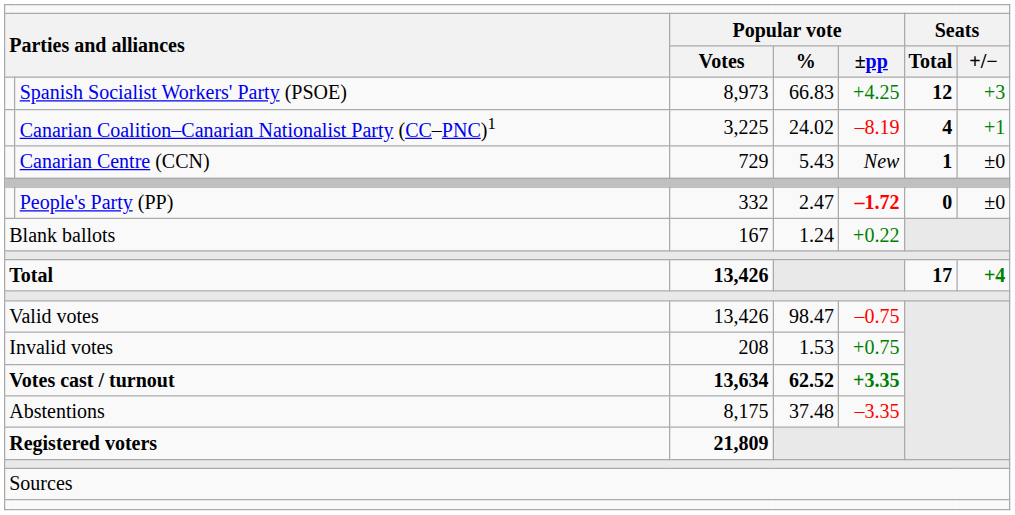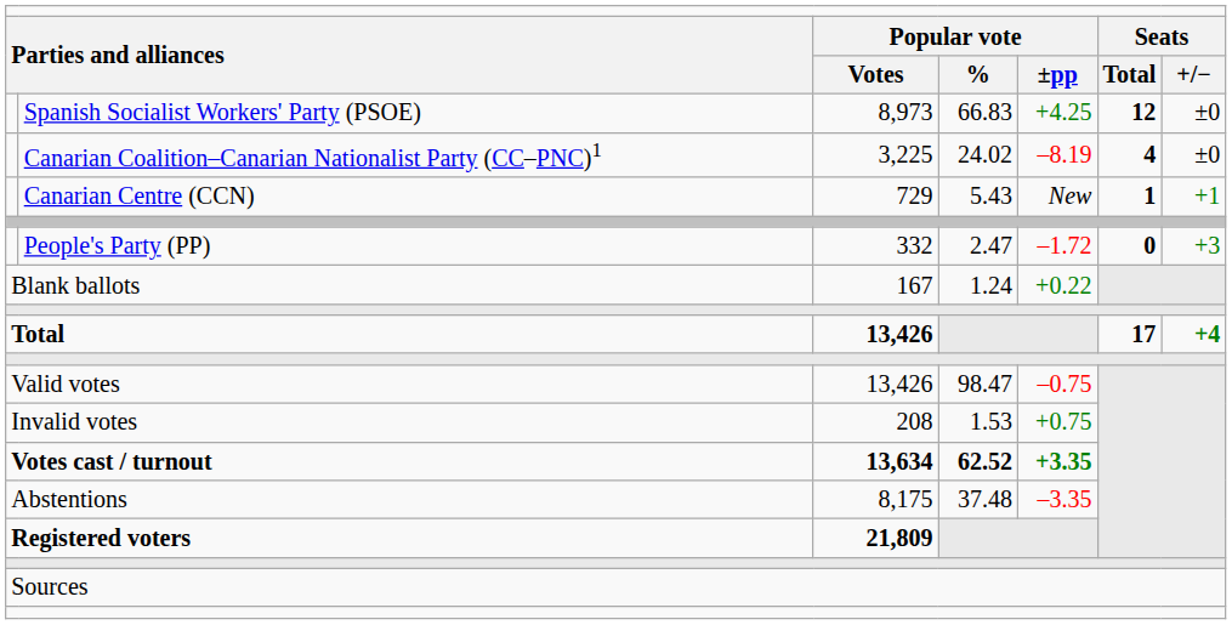Spanish Socialist Workers' Party (PSOE) | column 7: +3 -> ±0
Canarian Coalition–Canarian Nationalist Party (CC–PNC)1 | column 7: +1 -> ±0
Canarian Centre (CCN) | column 7: ±0 -> +1
People's Party (PP) | column 5: bold -> normal
People's Party (PP) | column 7: ±0 -> +3
